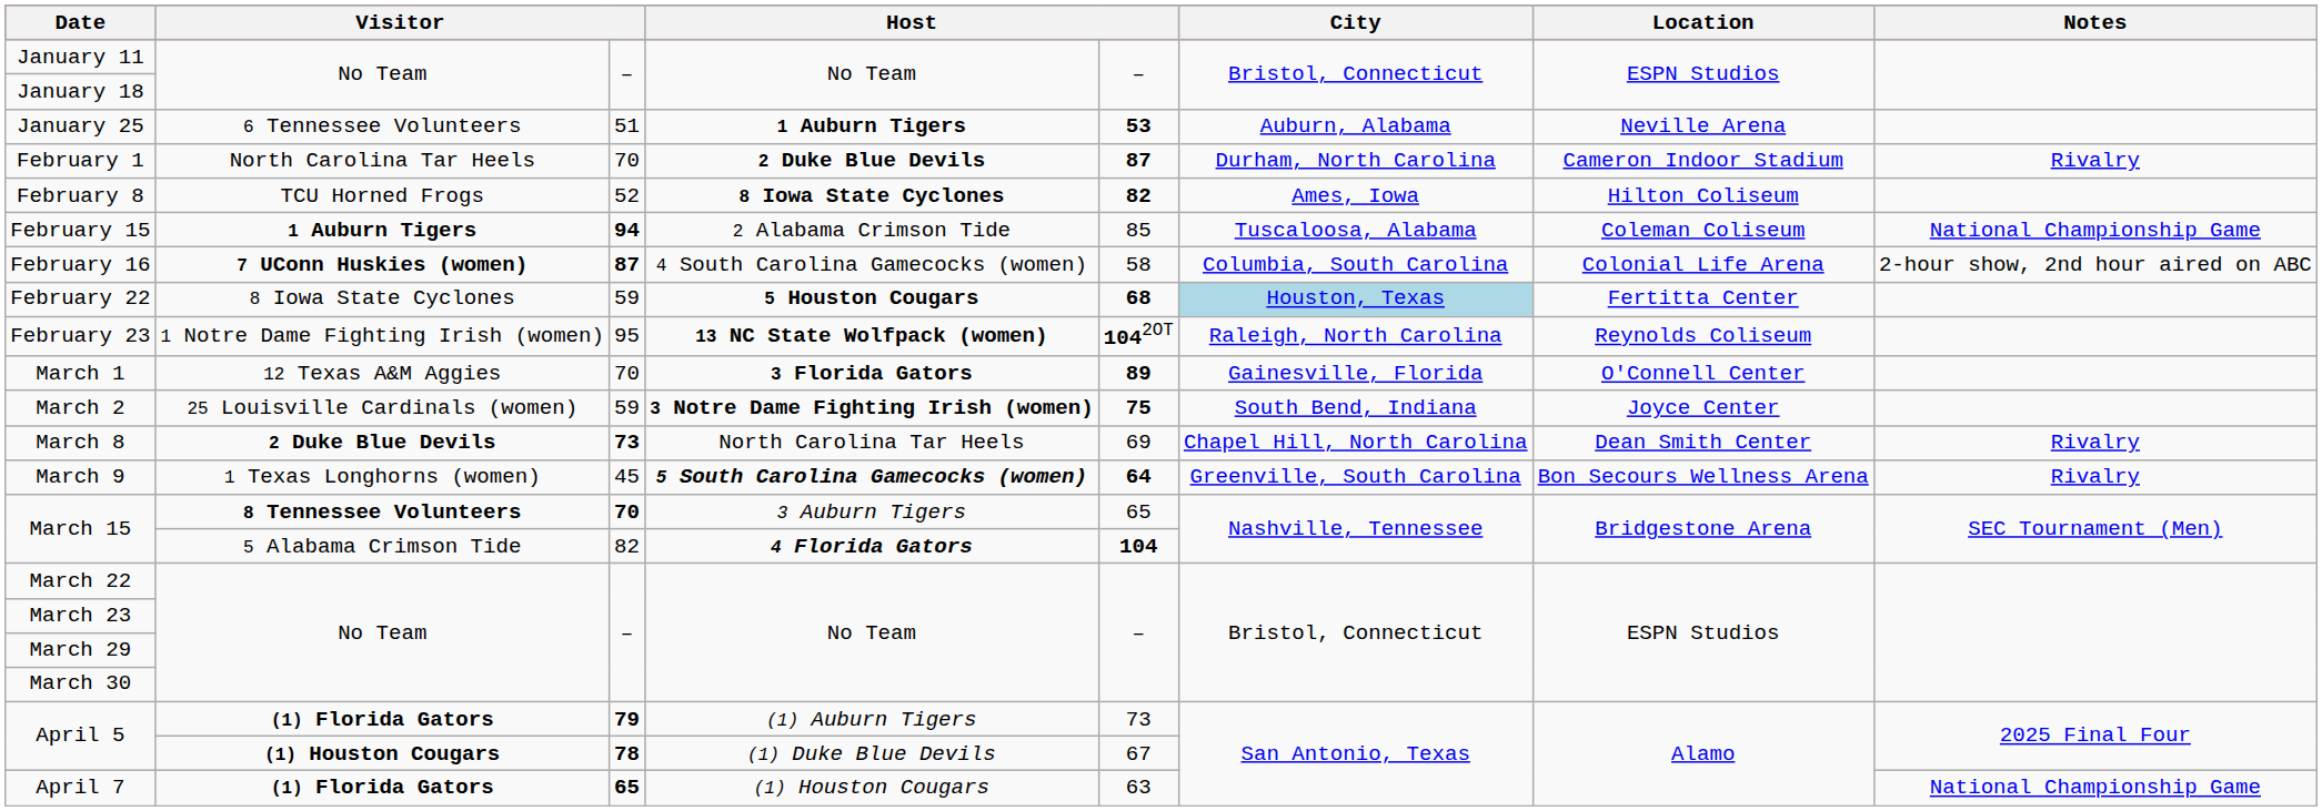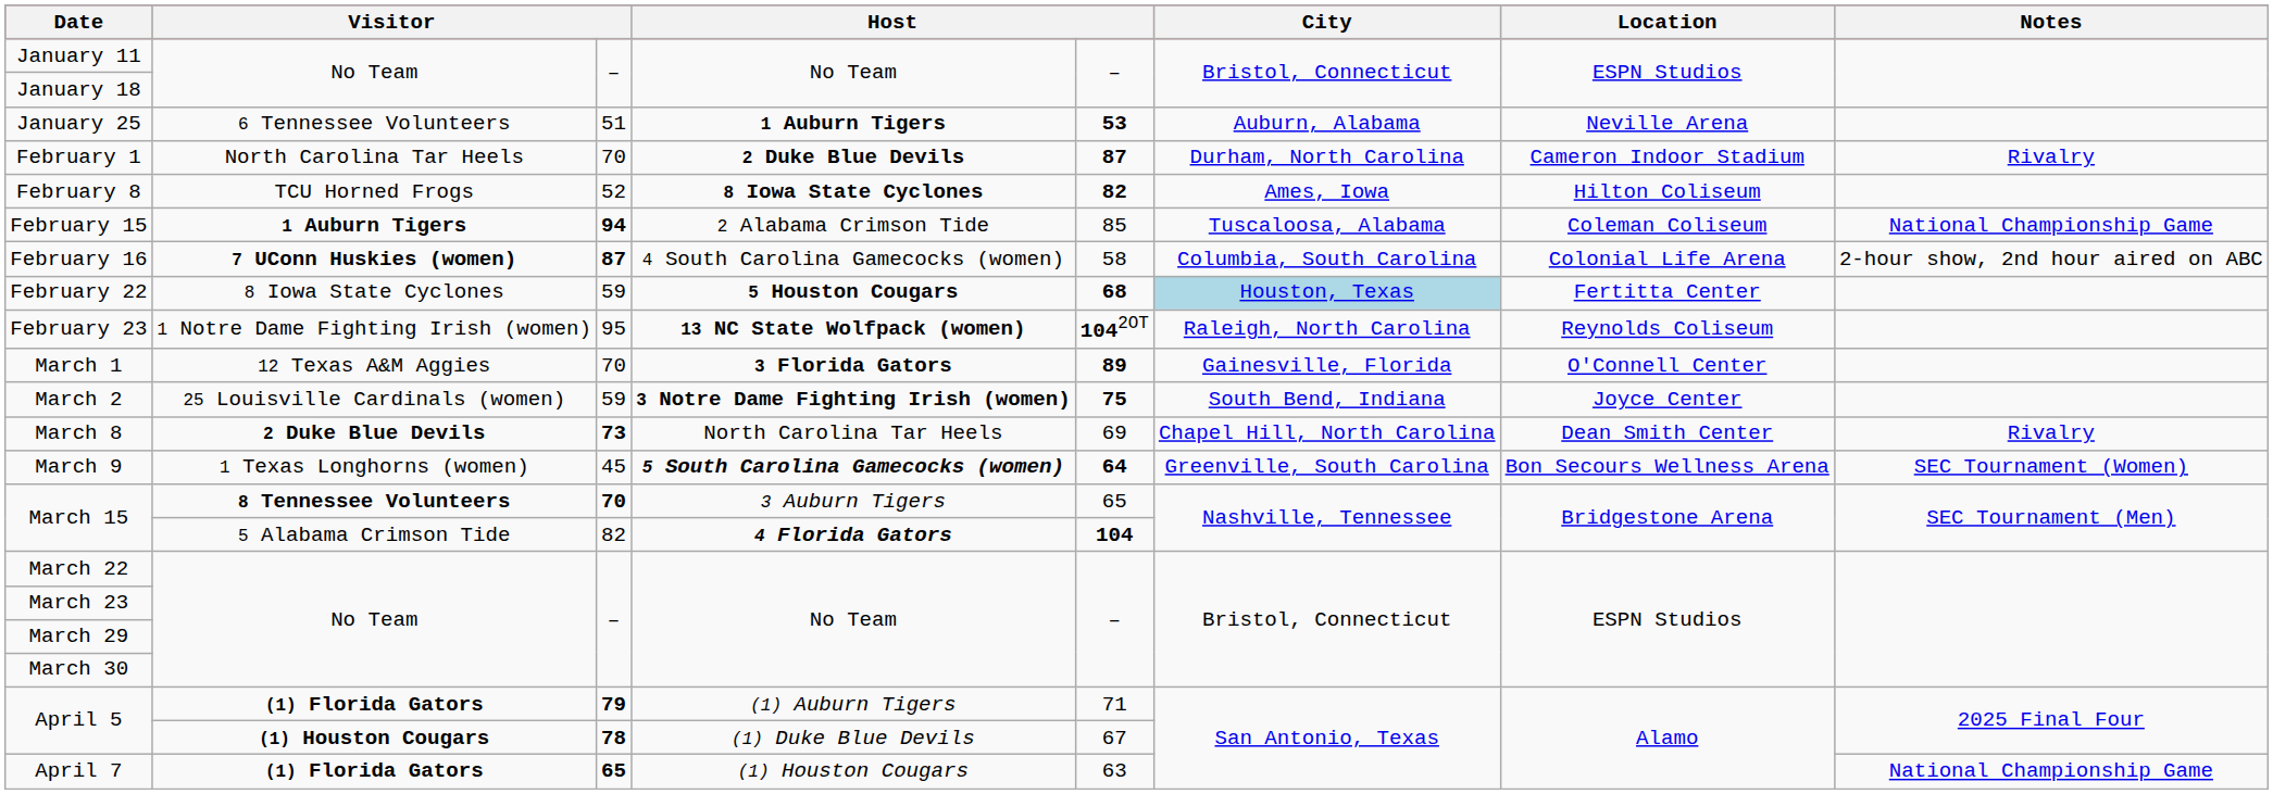March 9 | Notes: Rivalry -> SEC Tournament (Women)
April 5 / (1) Auburn Tigers | column 5: 73 -> 71
